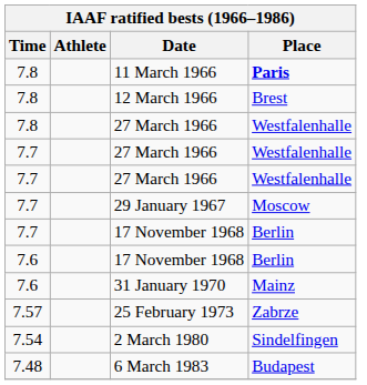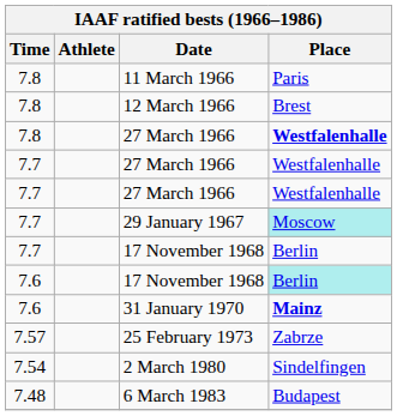11 March 1966 | Place: bold -> normal
7.8 / 27 March 1966 | Place: normal -> bold
29 January 1967 | Place: no background -> paleturquoise background
7.6 / 17 November 1968 | Place: no background -> paleturquoise background
31 January 1970 | Place: normal -> bold
